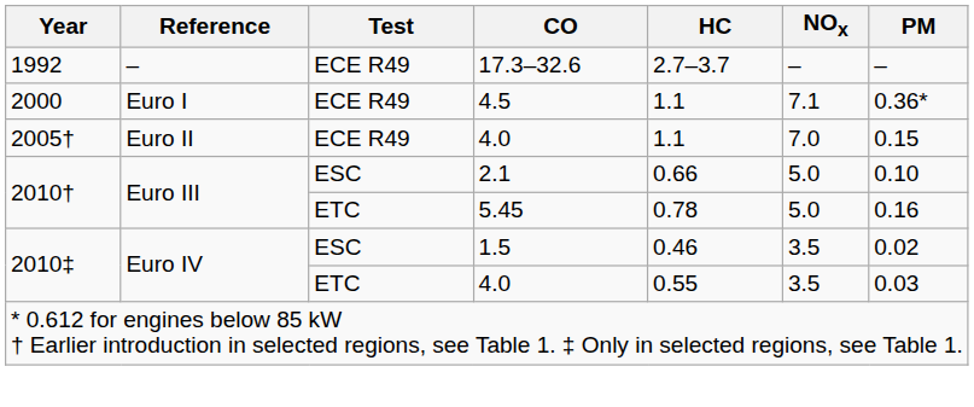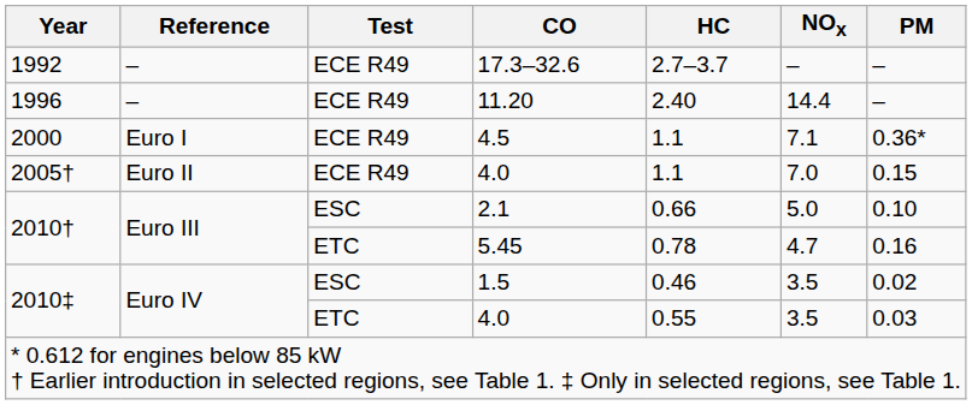+ row: 1996 | – | ECE R49 | 11.20 | 2.40 | 14.4 | –
5.45 | NOx: 5.0 -> 4.7
